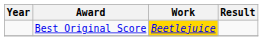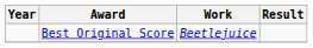Best Original Score | Work: gold background -> no background
